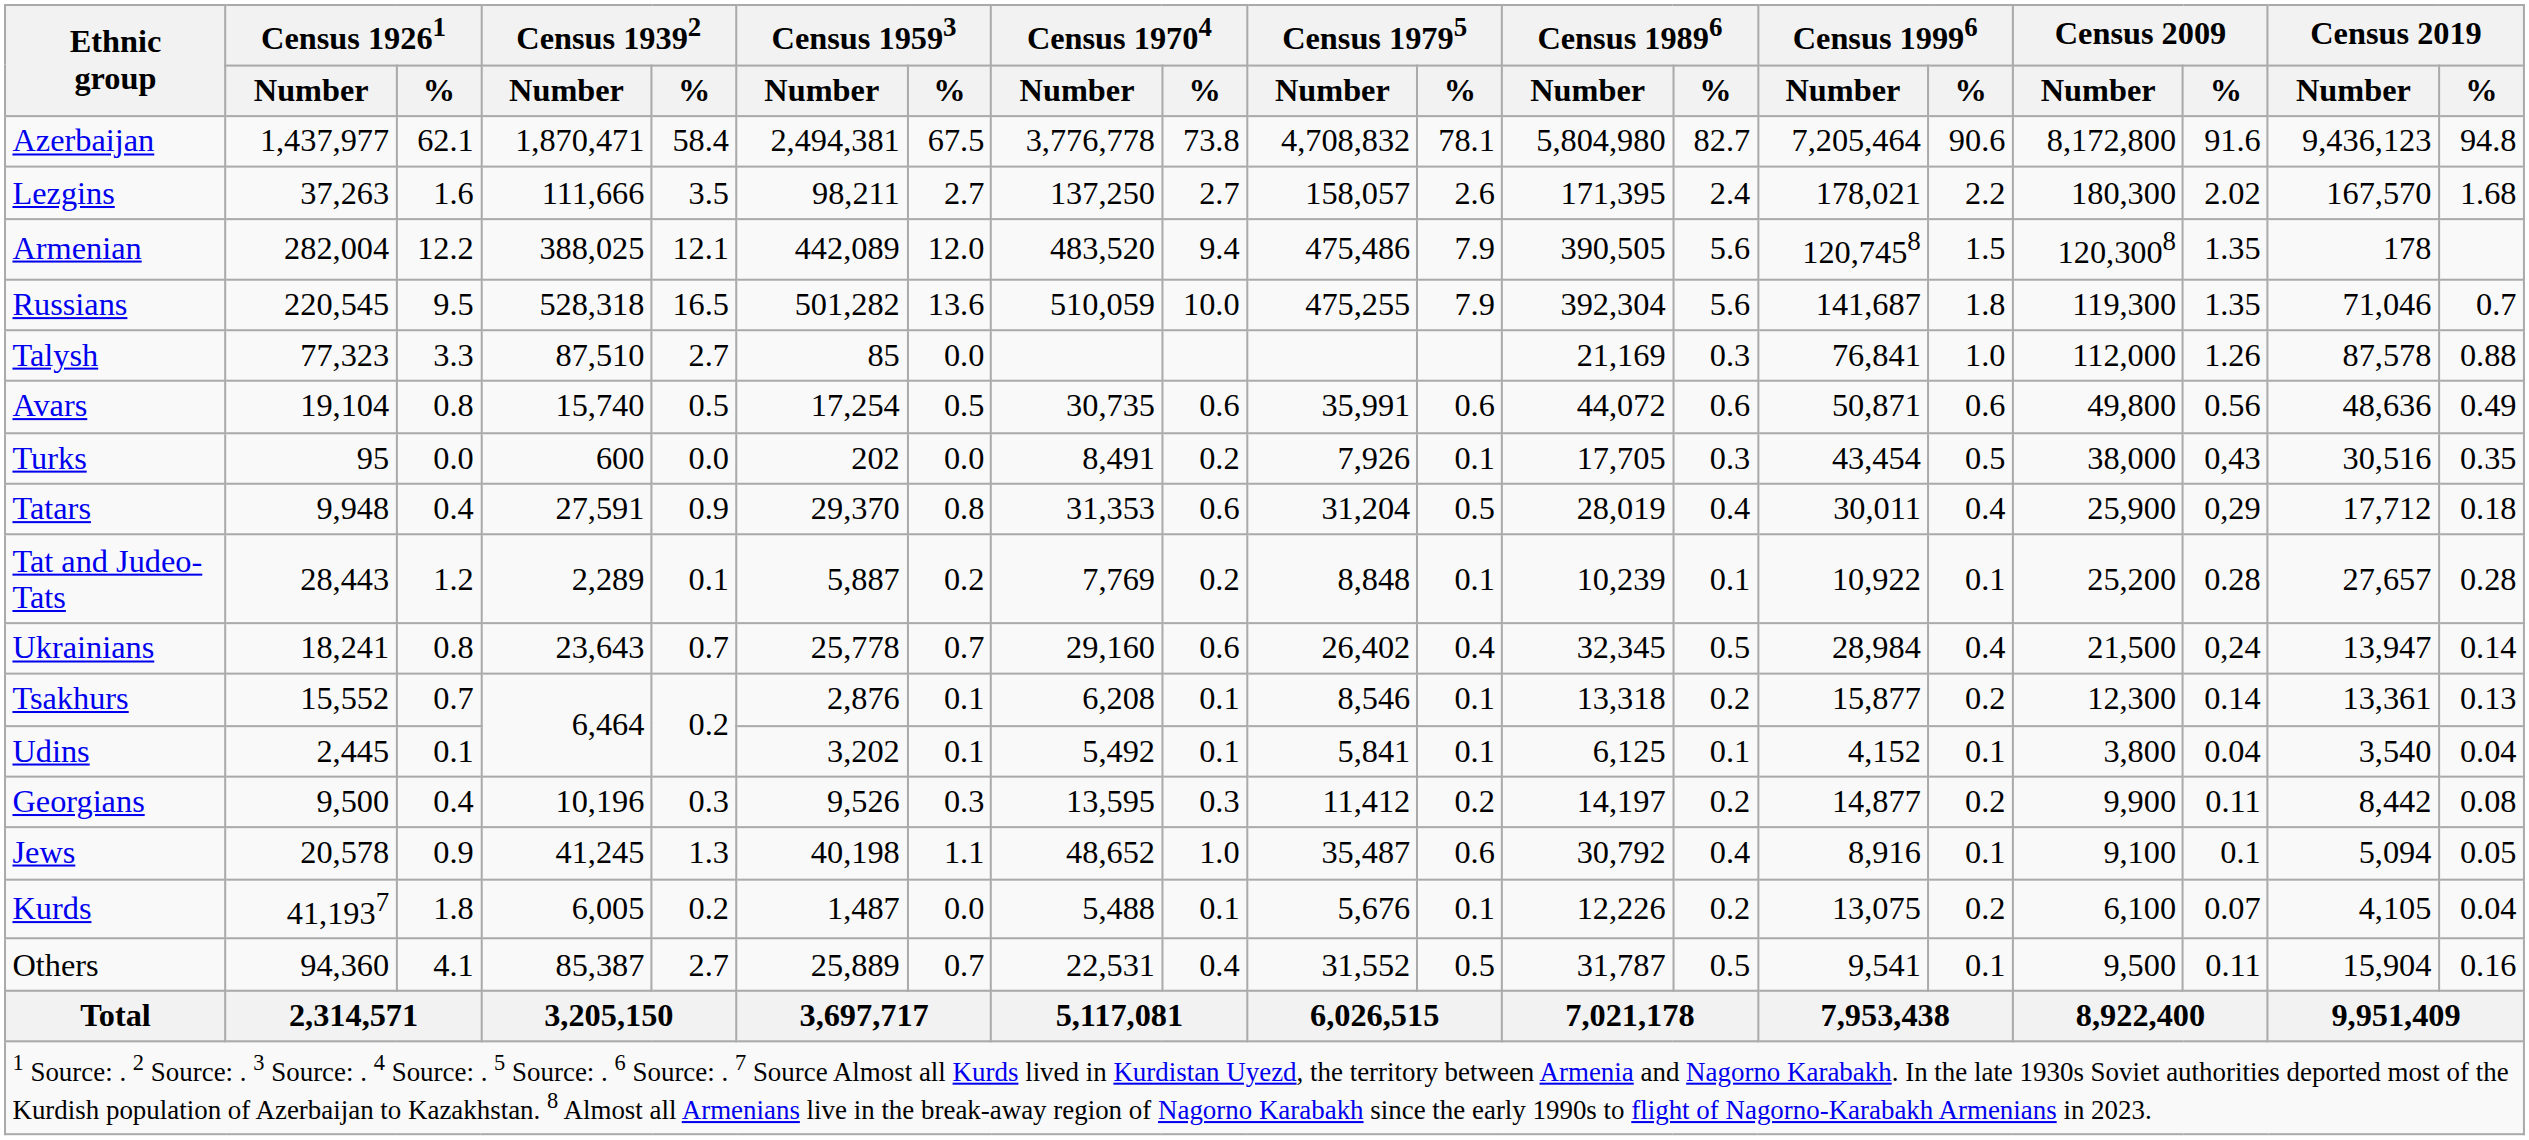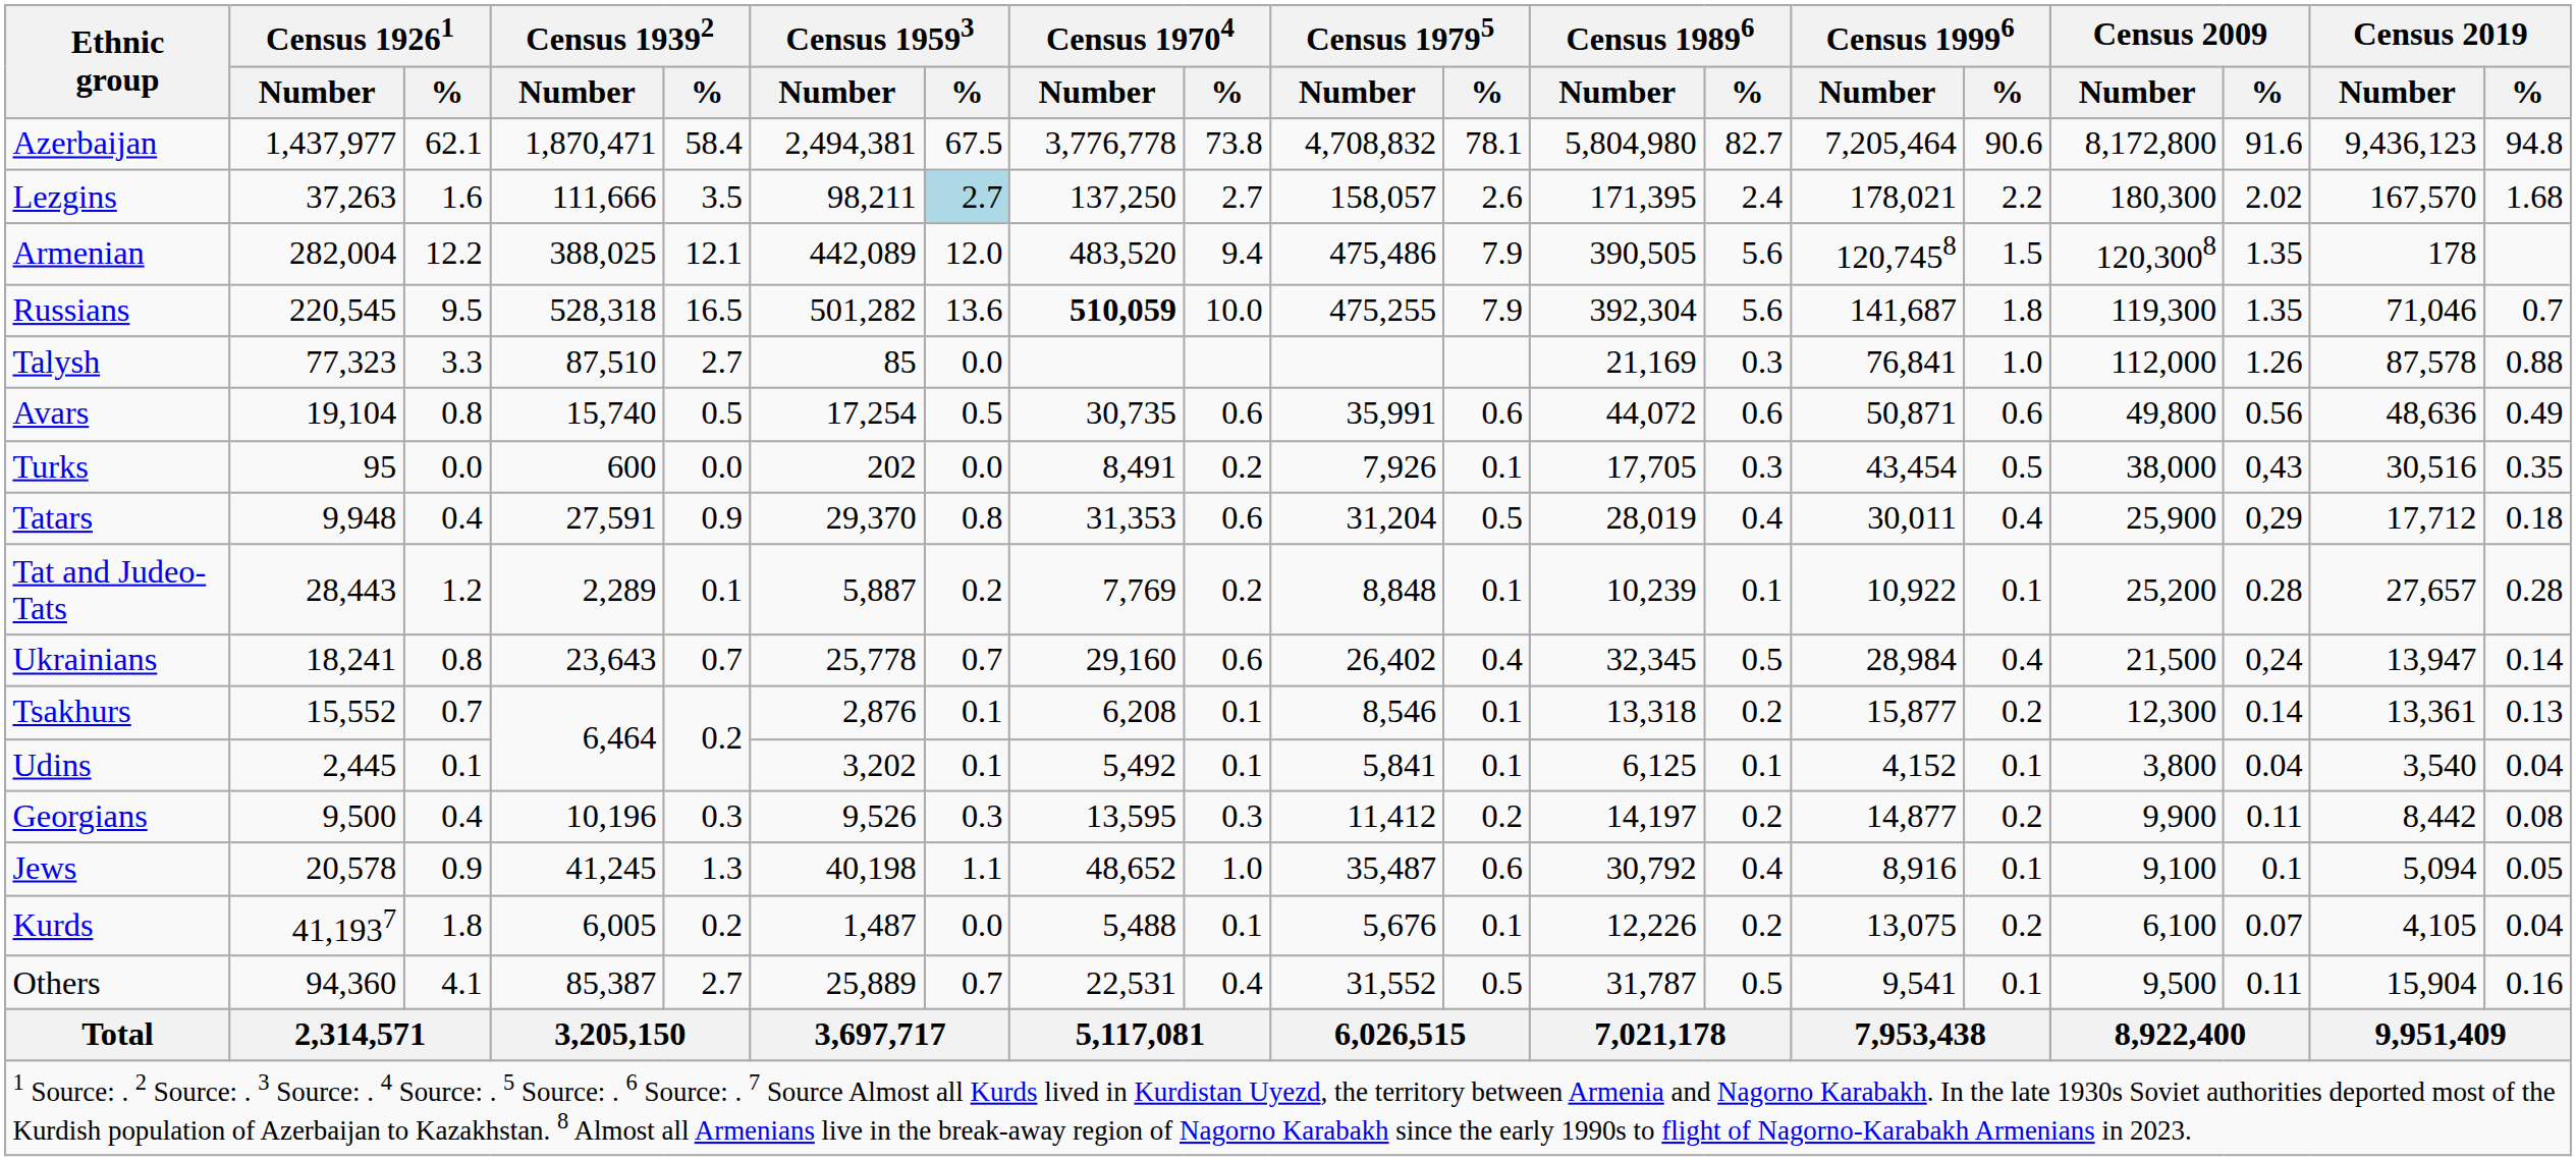Lezgins | Census 19593 / %: no background -> lightblue background
Russians | Census 19704 / Number: normal -> bold
